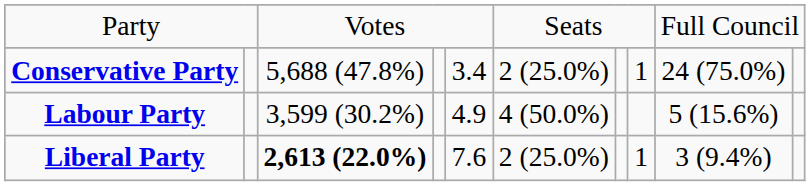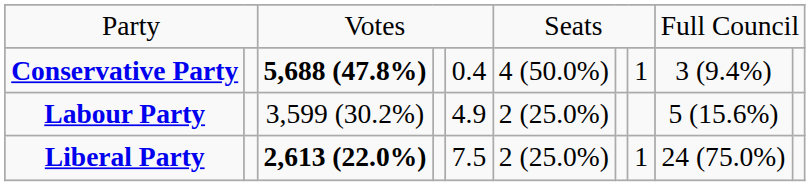Conservative Party | column 3: normal -> bold
Conservative Party | column 5: 3.4 -> 0.4
Conservative Party | column 6: 2 (25.0%) -> 4 (50.0%)
Conservative Party | column 9: 24 (75.0%) -> 3 (9.4%)
Labour Party | column 6: 4 (50.0%) -> 2 (25.0%)
Liberal Party | column 5: 7.6 -> 7.5
Liberal Party | column 9: 3 (9.4%) -> 24 (75.0%)
